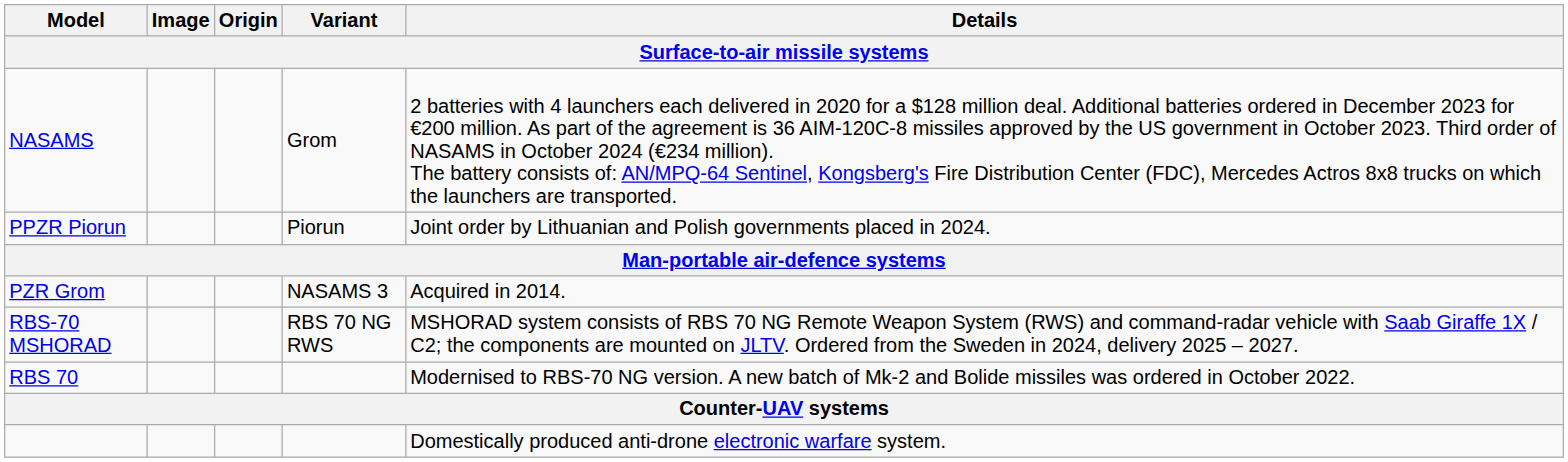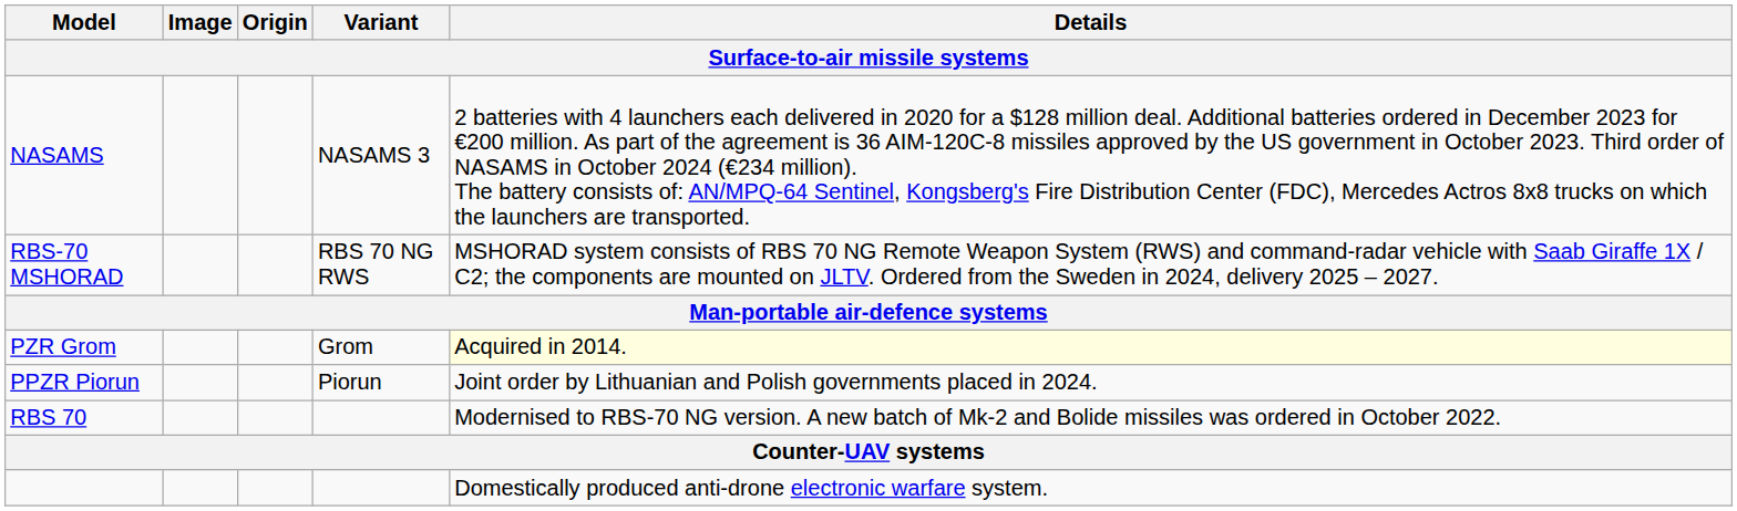NASAMS | Variant: Grom -> NASAMS 3
rows swapped: RBS-70 MSHORAD <-> PPZR Piorun
PZR Grom | Variant: NASAMS 3 -> Grom
PZR Grom | Details: no background -> lightyellow background
